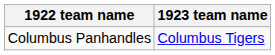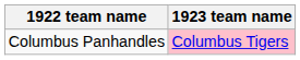Columbus Panhandles | 1923 team name: no background -> pink background
